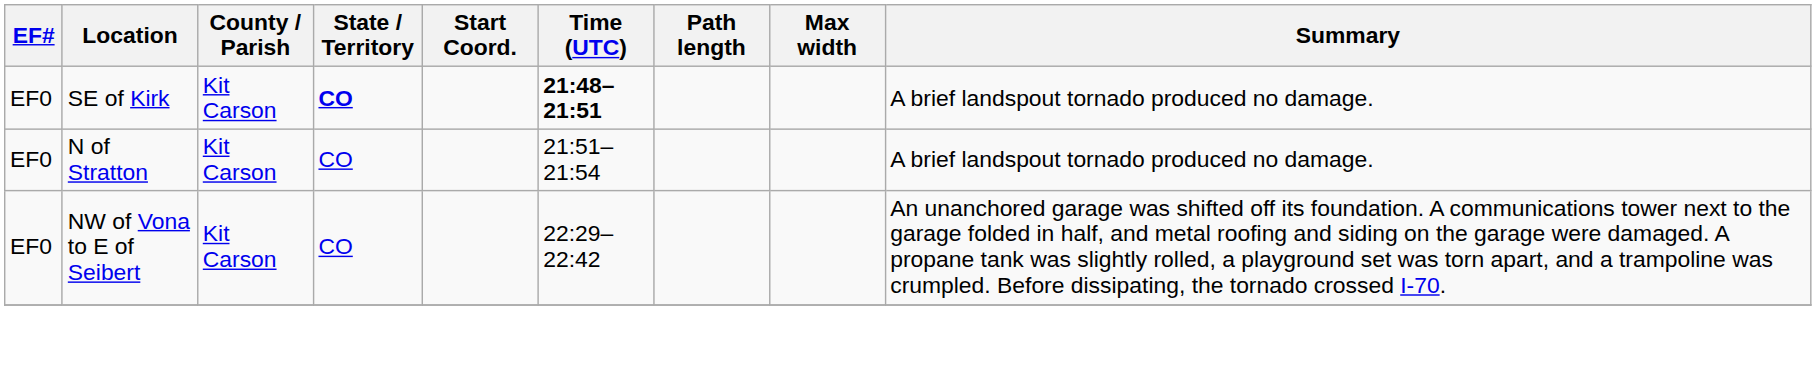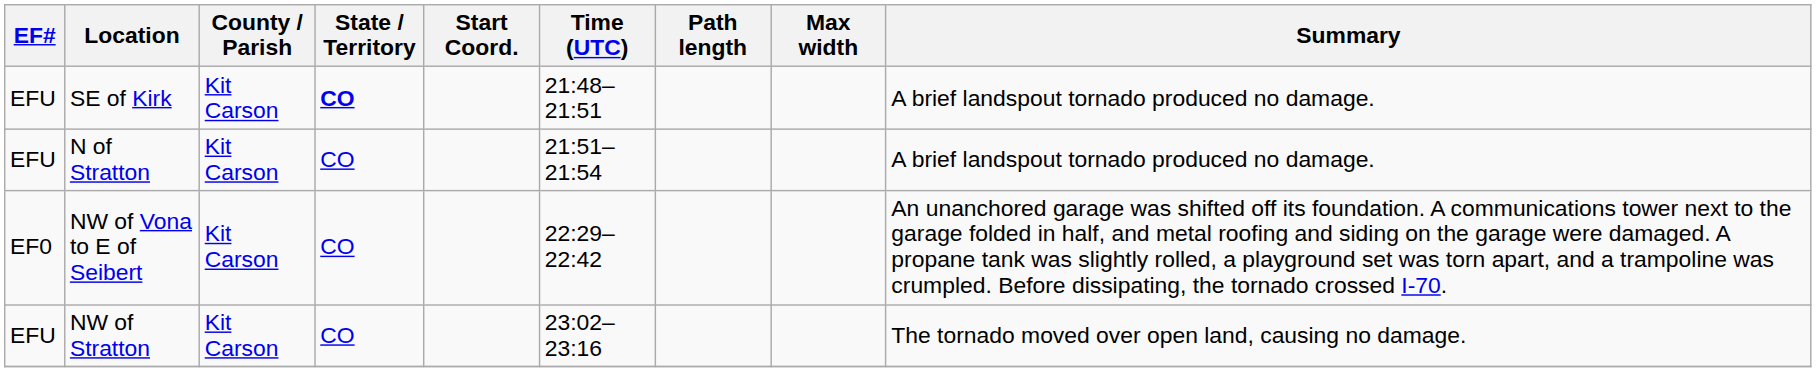SE of Kirk | EF#: EF0 -> EFU
SE of Kirk | Time (UTC): bold -> normal
N of Stratton | EF#: EF0 -> EFU
+ row: EFU | NW of Stratton | Kit Carson | CO | 23:02–23:16 | The tornado moved over open land, causing no damage.
